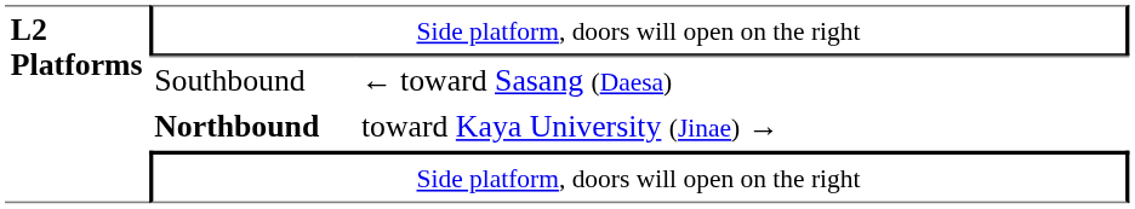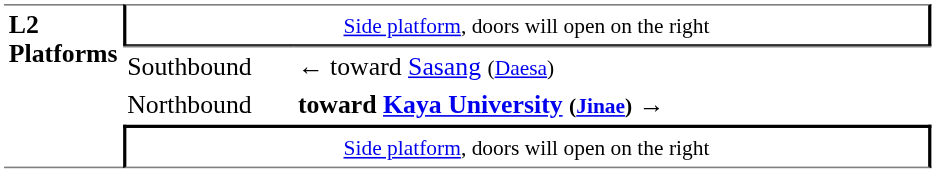Northbound | column 2: bold -> normal
Northbound | column 3: normal -> bold
